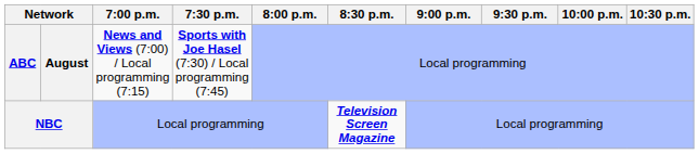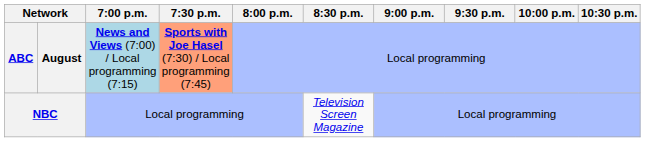ABC | 7:00 p.m.: no background -> lightblue background
ABC | 7:30 p.m.: no background -> lightsalmon background
NBC | 8:30 p.m.: bold -> normal
